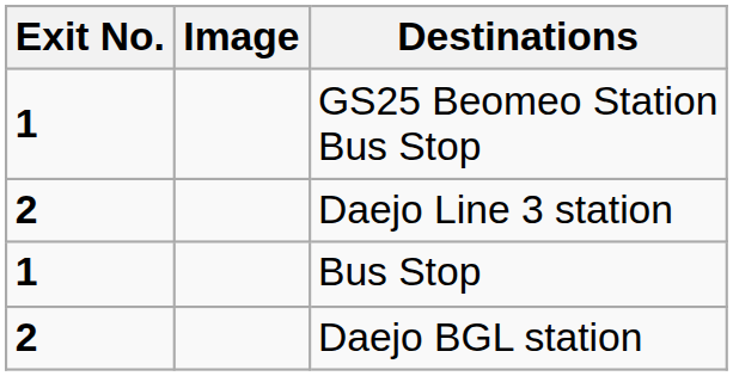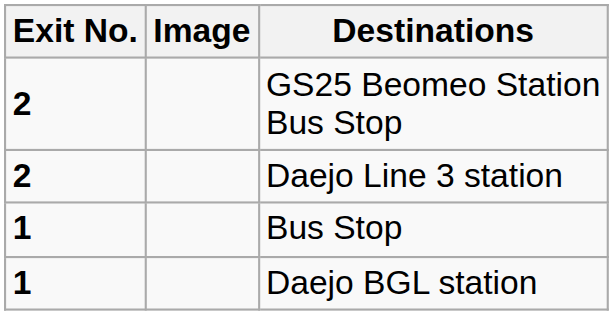GS25 Beomeo Station Bus Stop | Exit No.: 1 -> 2
Daejo BGL station | Exit No.: 2 -> 1
